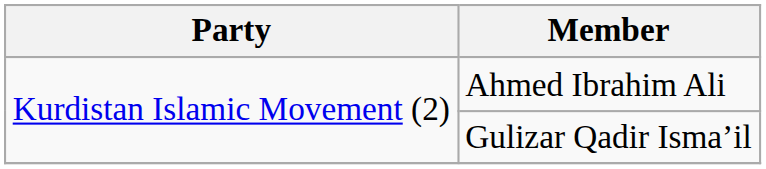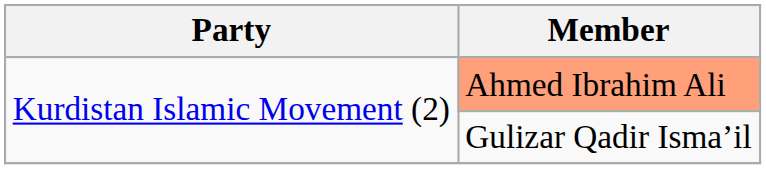Ahmed Ibrahim Ali | Member: no background -> lightsalmon background
